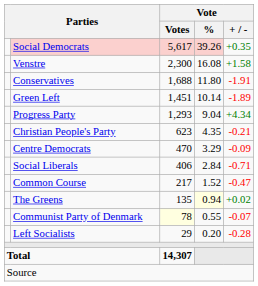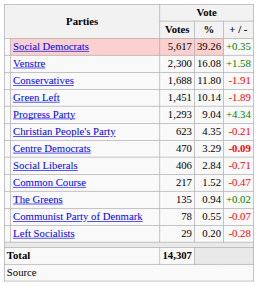Centre Democrats | Vote / + / -: normal -> bold
The Greens | Vote / %: lightyellow background -> no background
Communist Party of Denmark | Vote / Votes: lightyellow background -> no background
